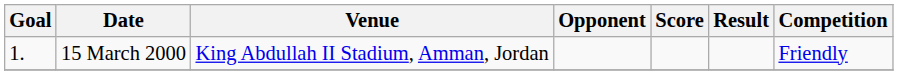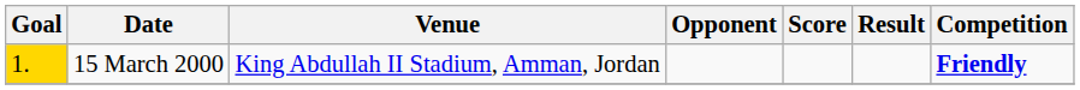15 March 2000 | Goal: no background -> gold background
15 March 2000 | Competition: normal -> bold
